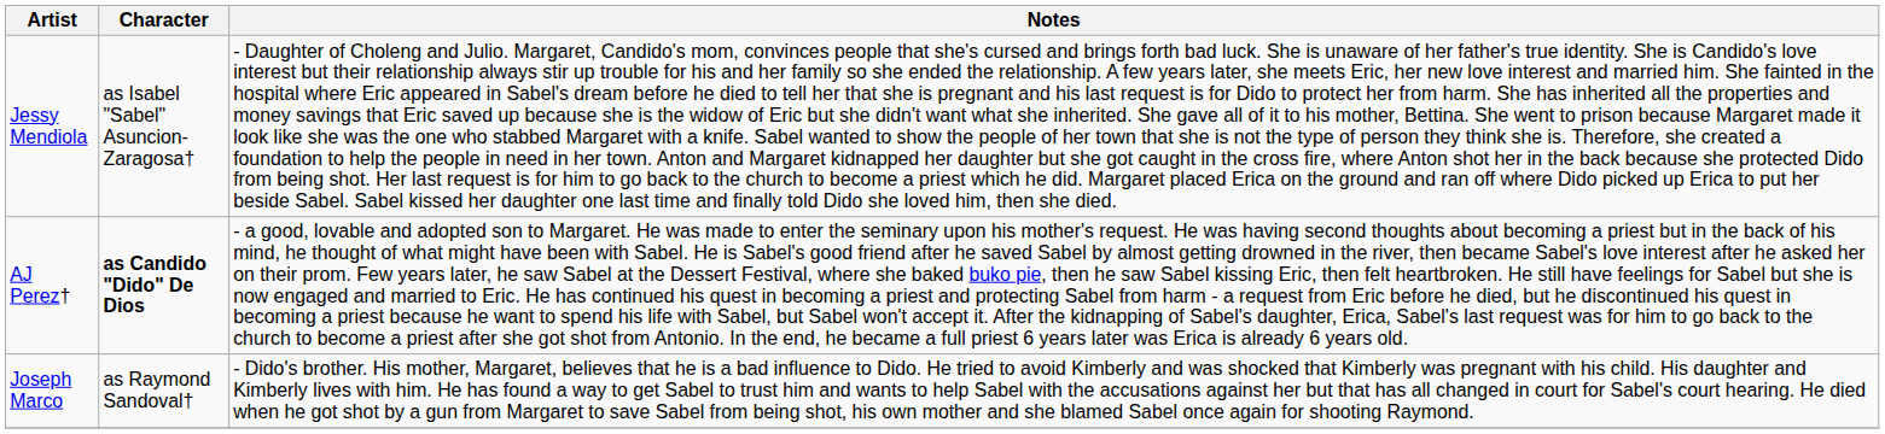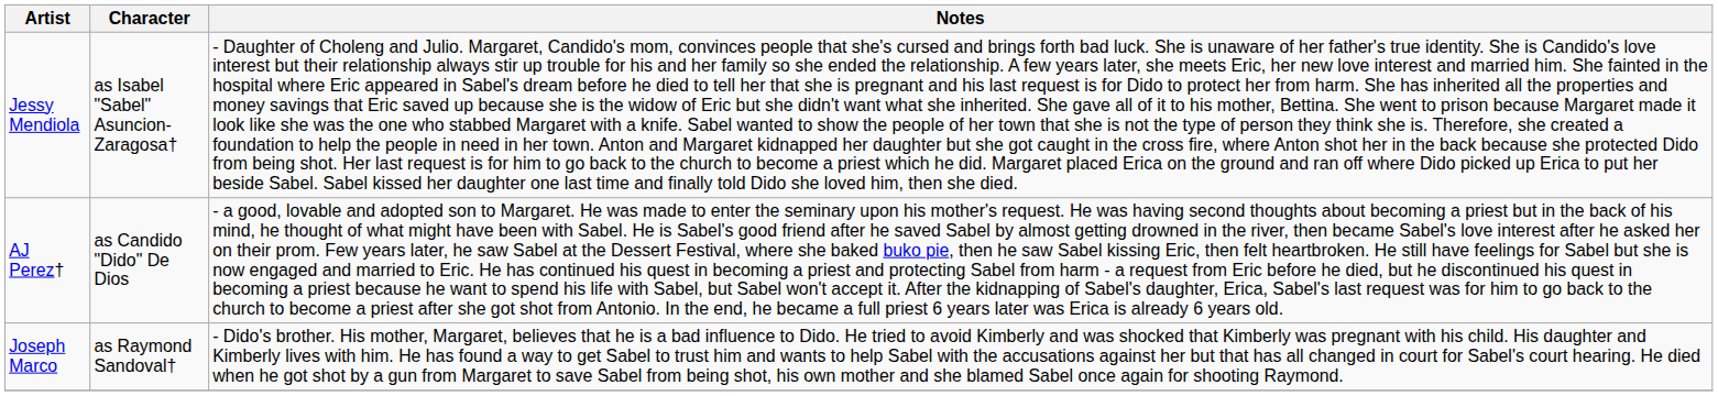AJ Perez† | Character: bold -> normal
